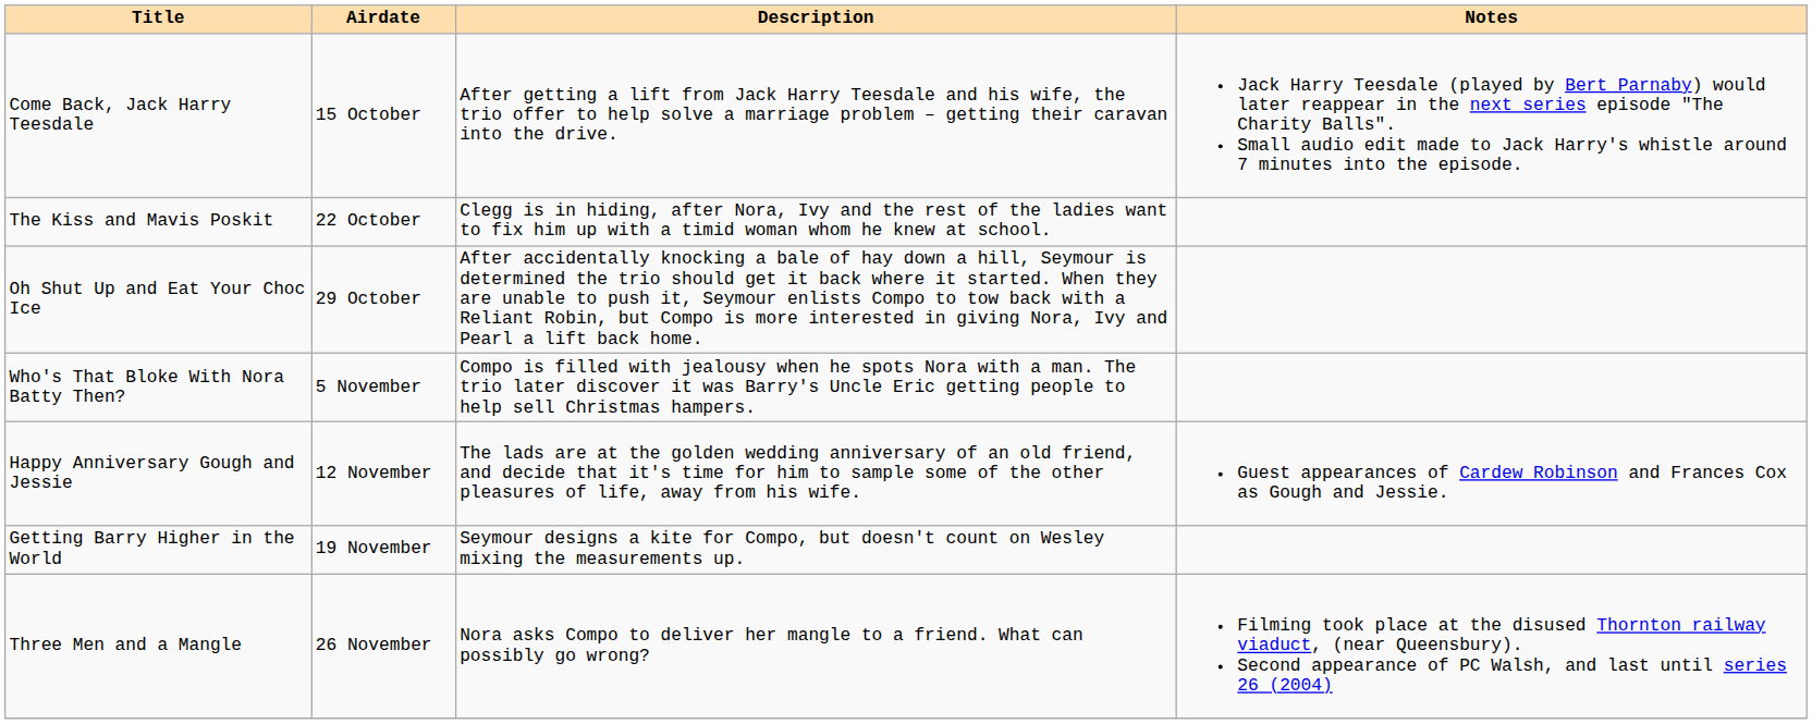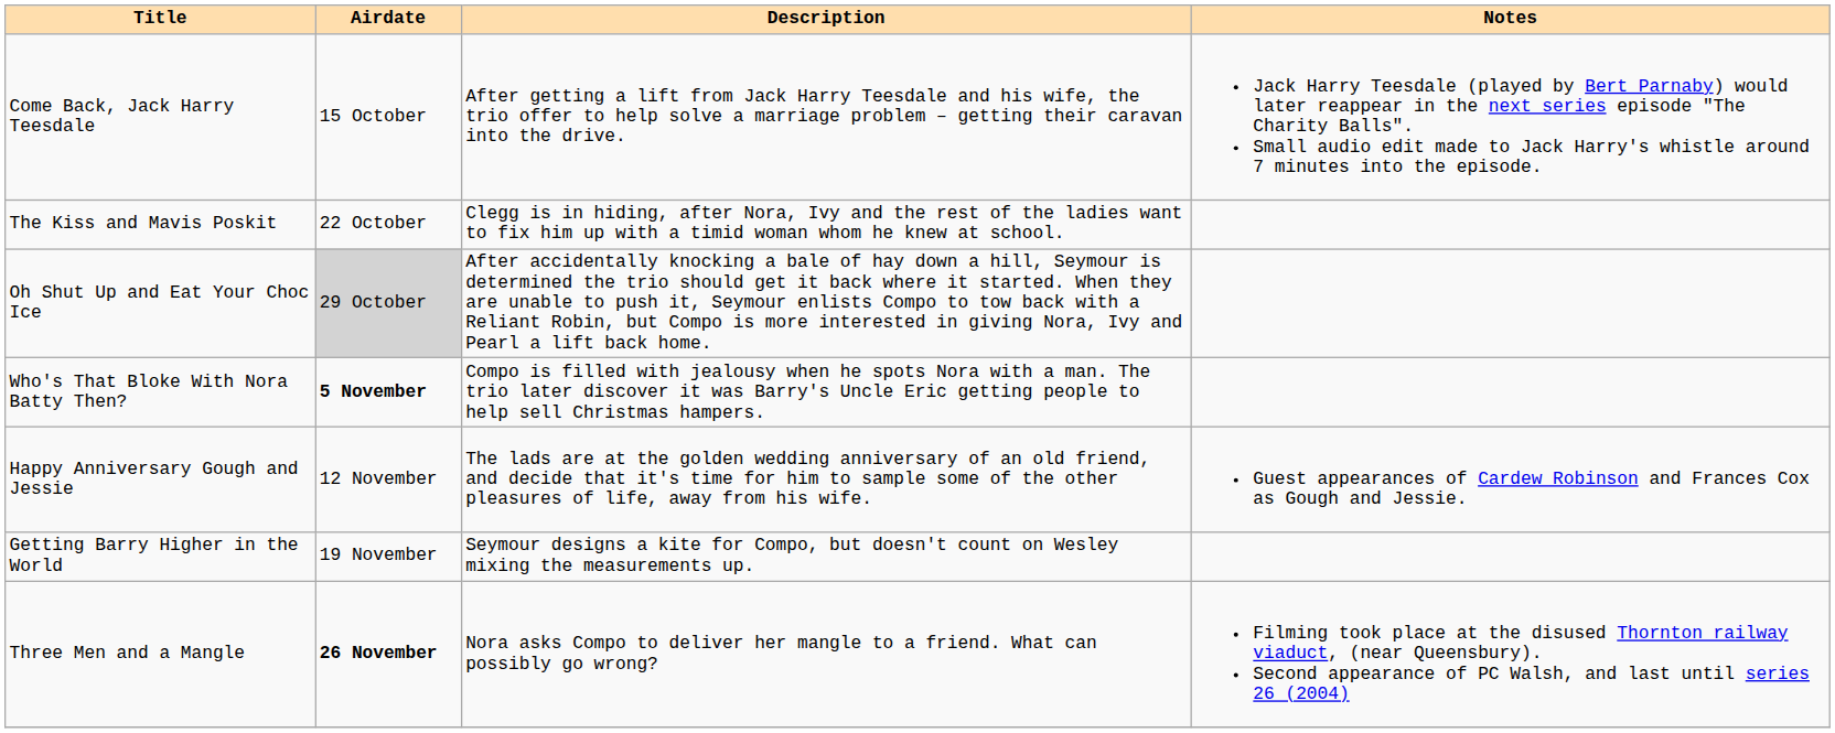Oh Shut Up and Eat Your Choc Ice | Airdate: no background -> lightgrey background
Who's That Bloke With Nora Batty Then? | Airdate: normal -> bold
Three Men and a Mangle | Airdate: normal -> bold
